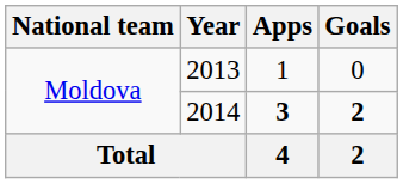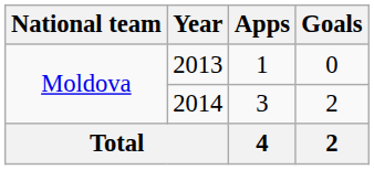2014 | Apps: bold -> normal
2014 | Goals: bold -> normal
